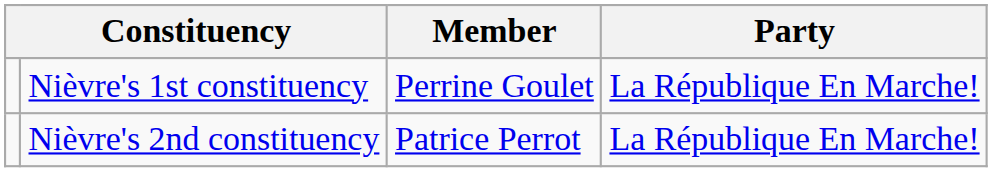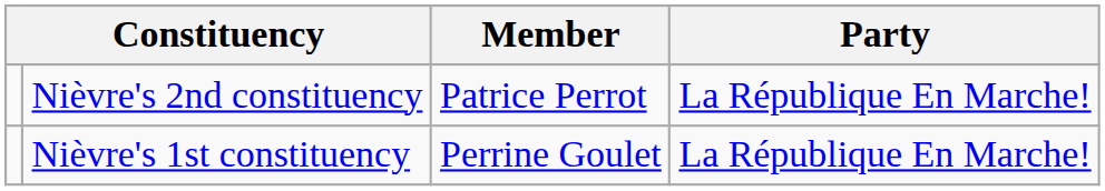rows swapped: Nièvre's 1st constituency <-> Nièvre's 2nd constituency
